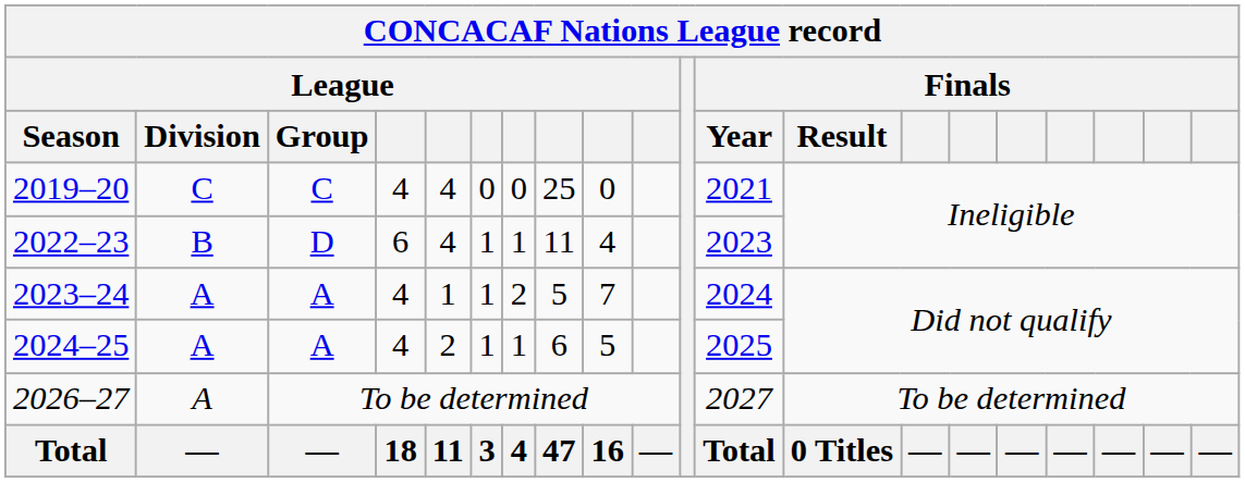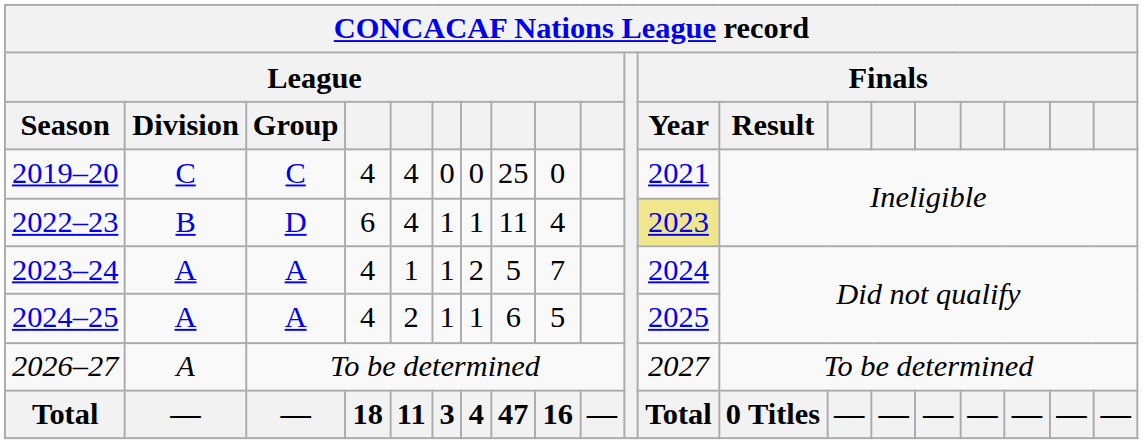2022–23 | Finals / Year: no background -> khaki background
